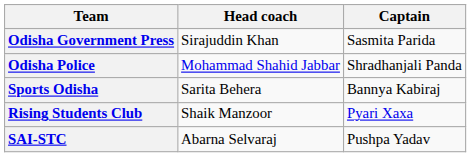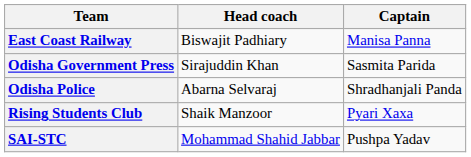+ row: East Coast Railway | Biswajit Padhiary | Manisa Panna
Odisha Police | Head coach: Mohammad Shahid Jabbar -> Abarna Selvaraj
- row: Sports Odisha | Sarita Behera | Bannya Kabiraj
SAI-STC | Head coach: Abarna Selvaraj -> Mohammad Shahid Jabbar
